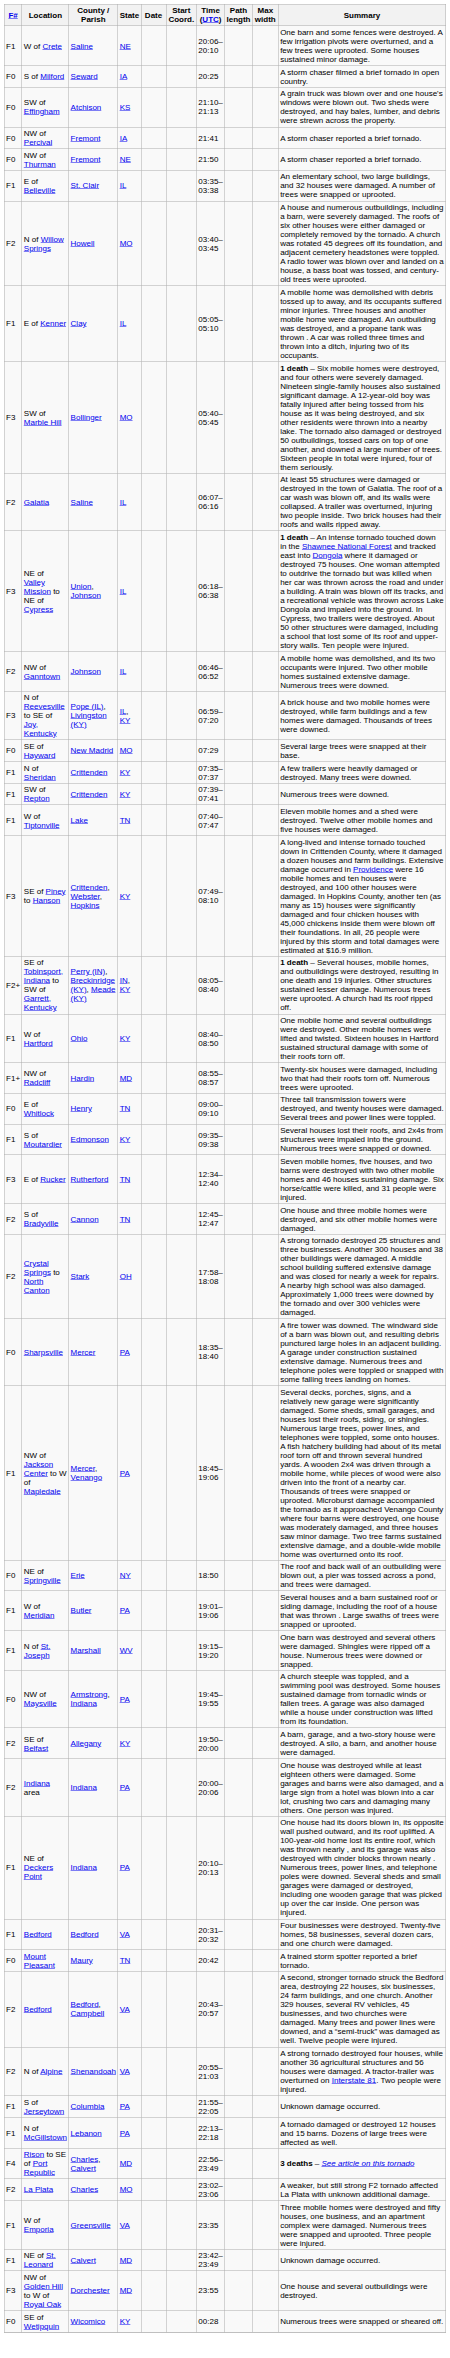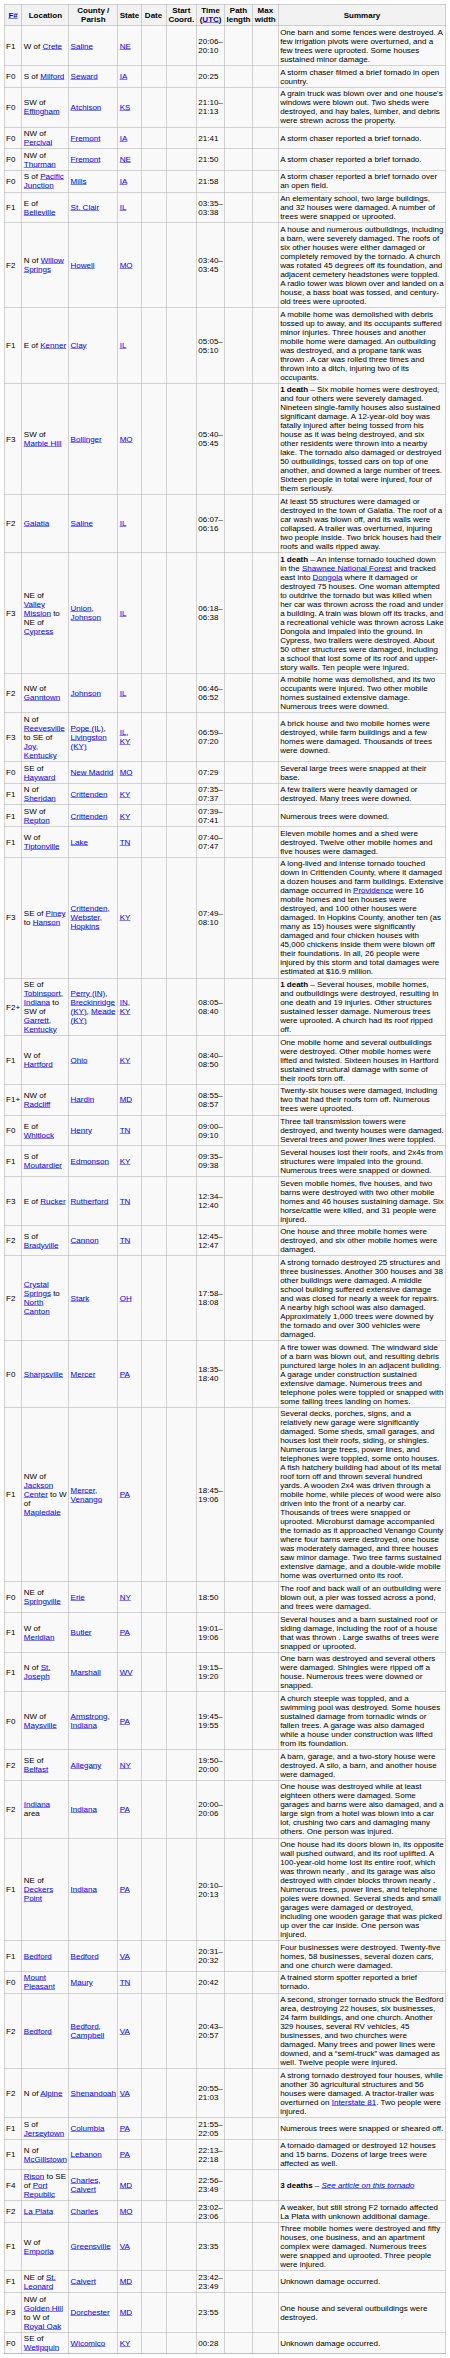+ row: F0 | S of Pacific Junction | Mills | IA | 21:58 | A storm chaser reported a brief tornado over an open field.
SE of Belfast | State: KY -> NY
S of Jerseytown | Summary: Unknown damage occurred. -> Numerous trees were snapped or sheared off.
SE of Wetipquin | Summary: Numerous trees were snapped or sheared off. -> Unknown damage occurred.
